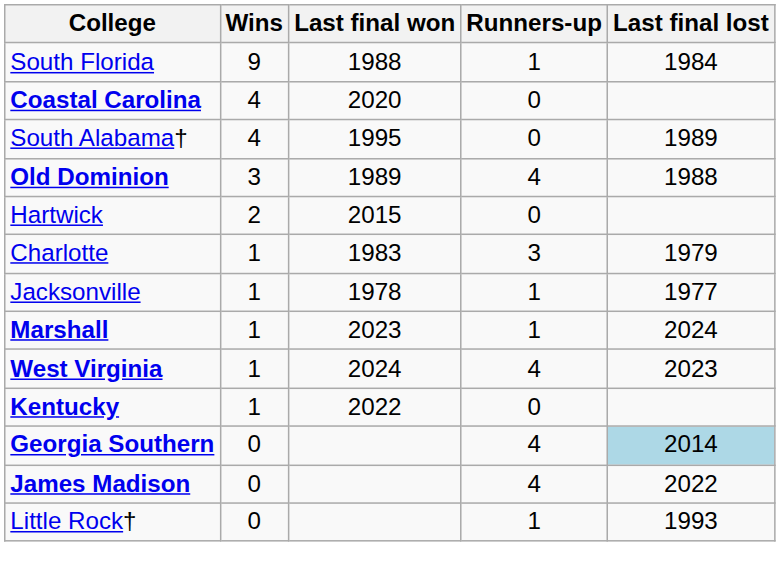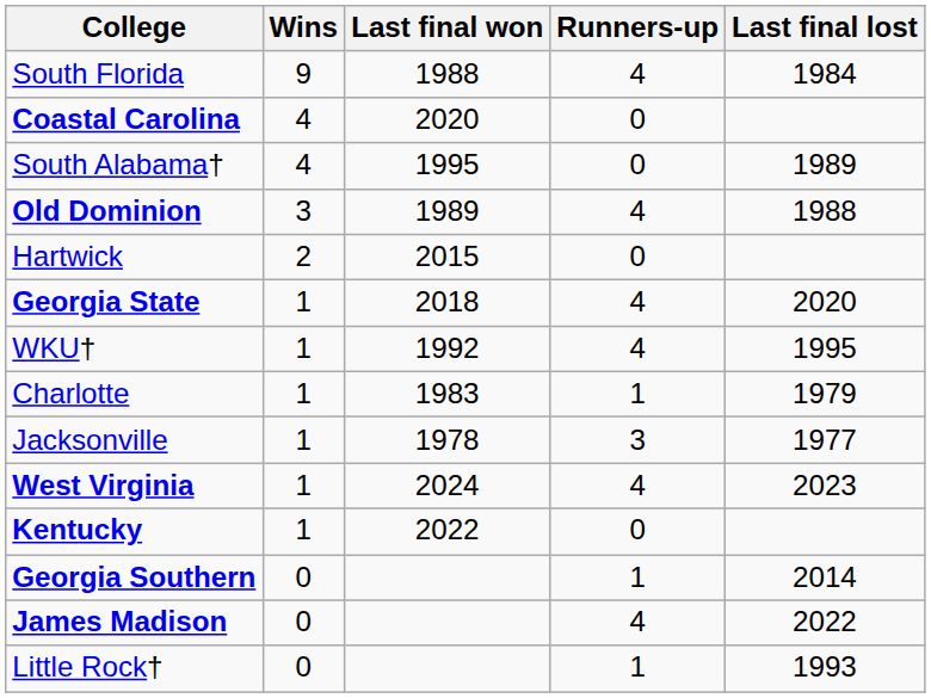South Florida | Runners-up: 1 -> 4
+ row: Georgia State | 1 | 2018 | 4 | 2020
+ row: WKU† | 1 | 1992 | 4 | 1995
Charlotte | Runners-up: 3 -> 1
Jacksonville | Runners-up: 1 -> 3
- row: Marshall | 1 | 2023 | 1 | 2024
Georgia Southern | Runners-up: 4 -> 1
Georgia Southern | Last final lost: lightblue background -> no background
